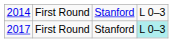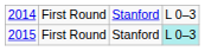row 2 | column 1: 2017 -> 2015
